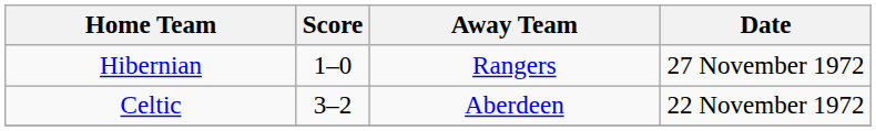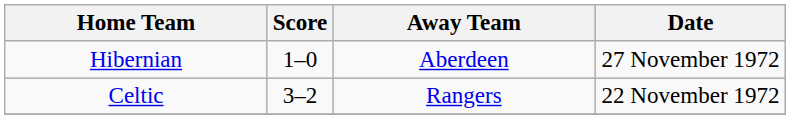Hibernian | Away Team: Rangers -> Aberdeen
Celtic | Away Team: Aberdeen -> Rangers
